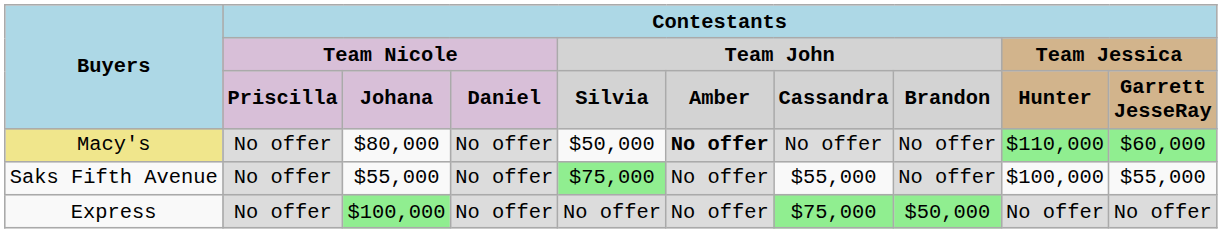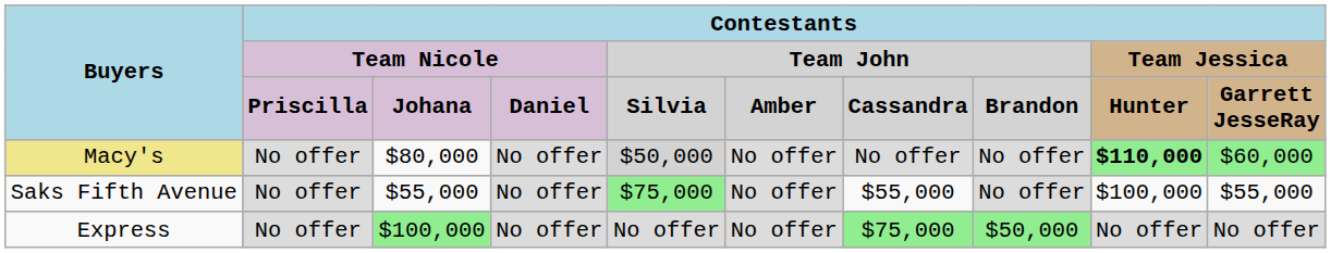$80,000 | column 5: no background -> lightgrey background
$80,000 | column 6: bold -> normal
$80,000 | column 9: normal -> bold
